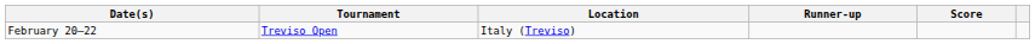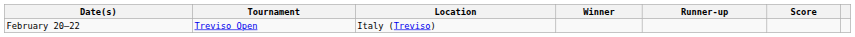+ column: Winner
